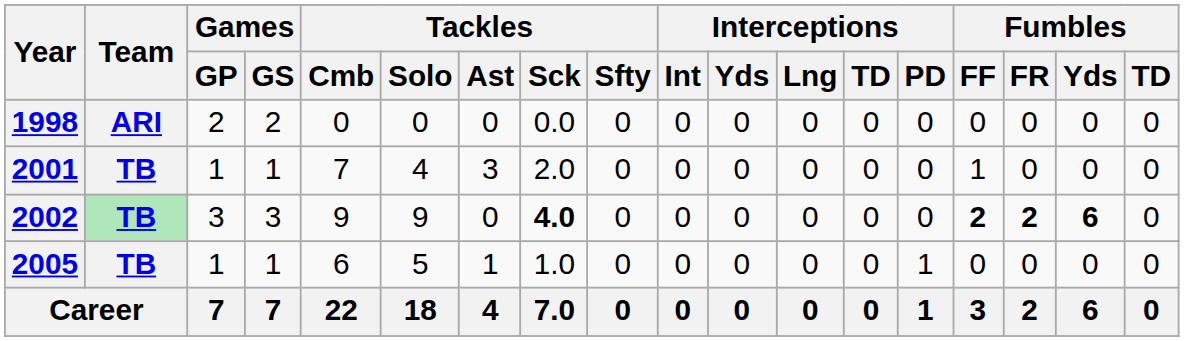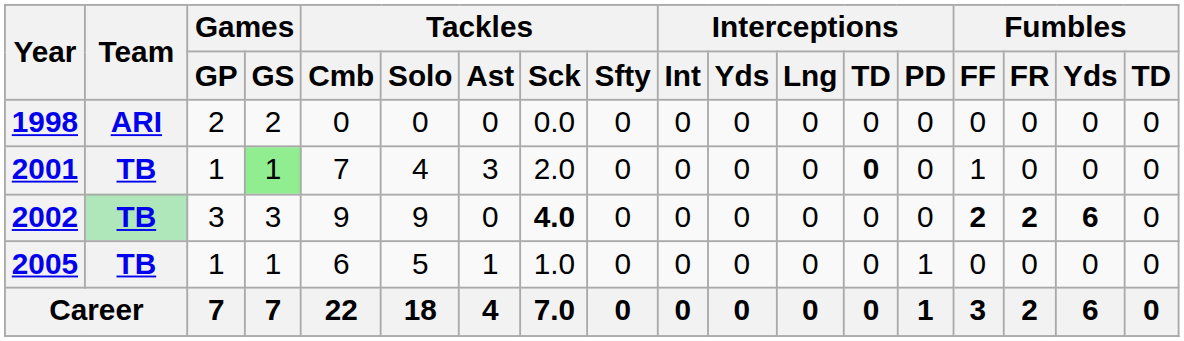2001 | Games / GS: no background -> lightgreen background
2001 | Interceptions / TD: normal -> bold
